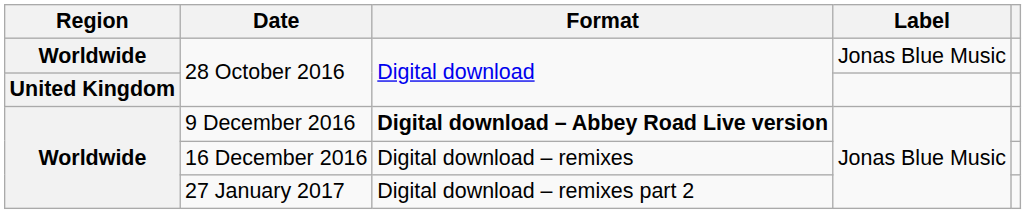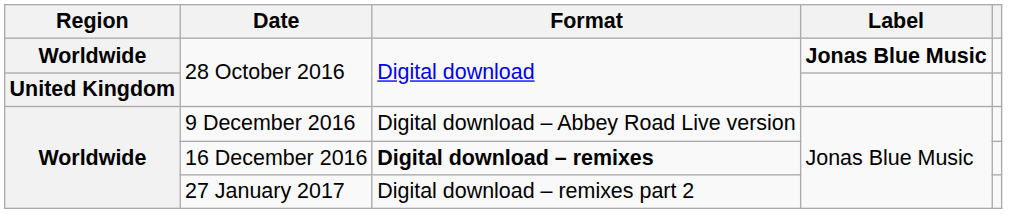Worldwide / 28 October 2016 | Label: normal -> bold
9 December 2016 | Format: bold -> normal
16 December 2016 | Format: normal -> bold
